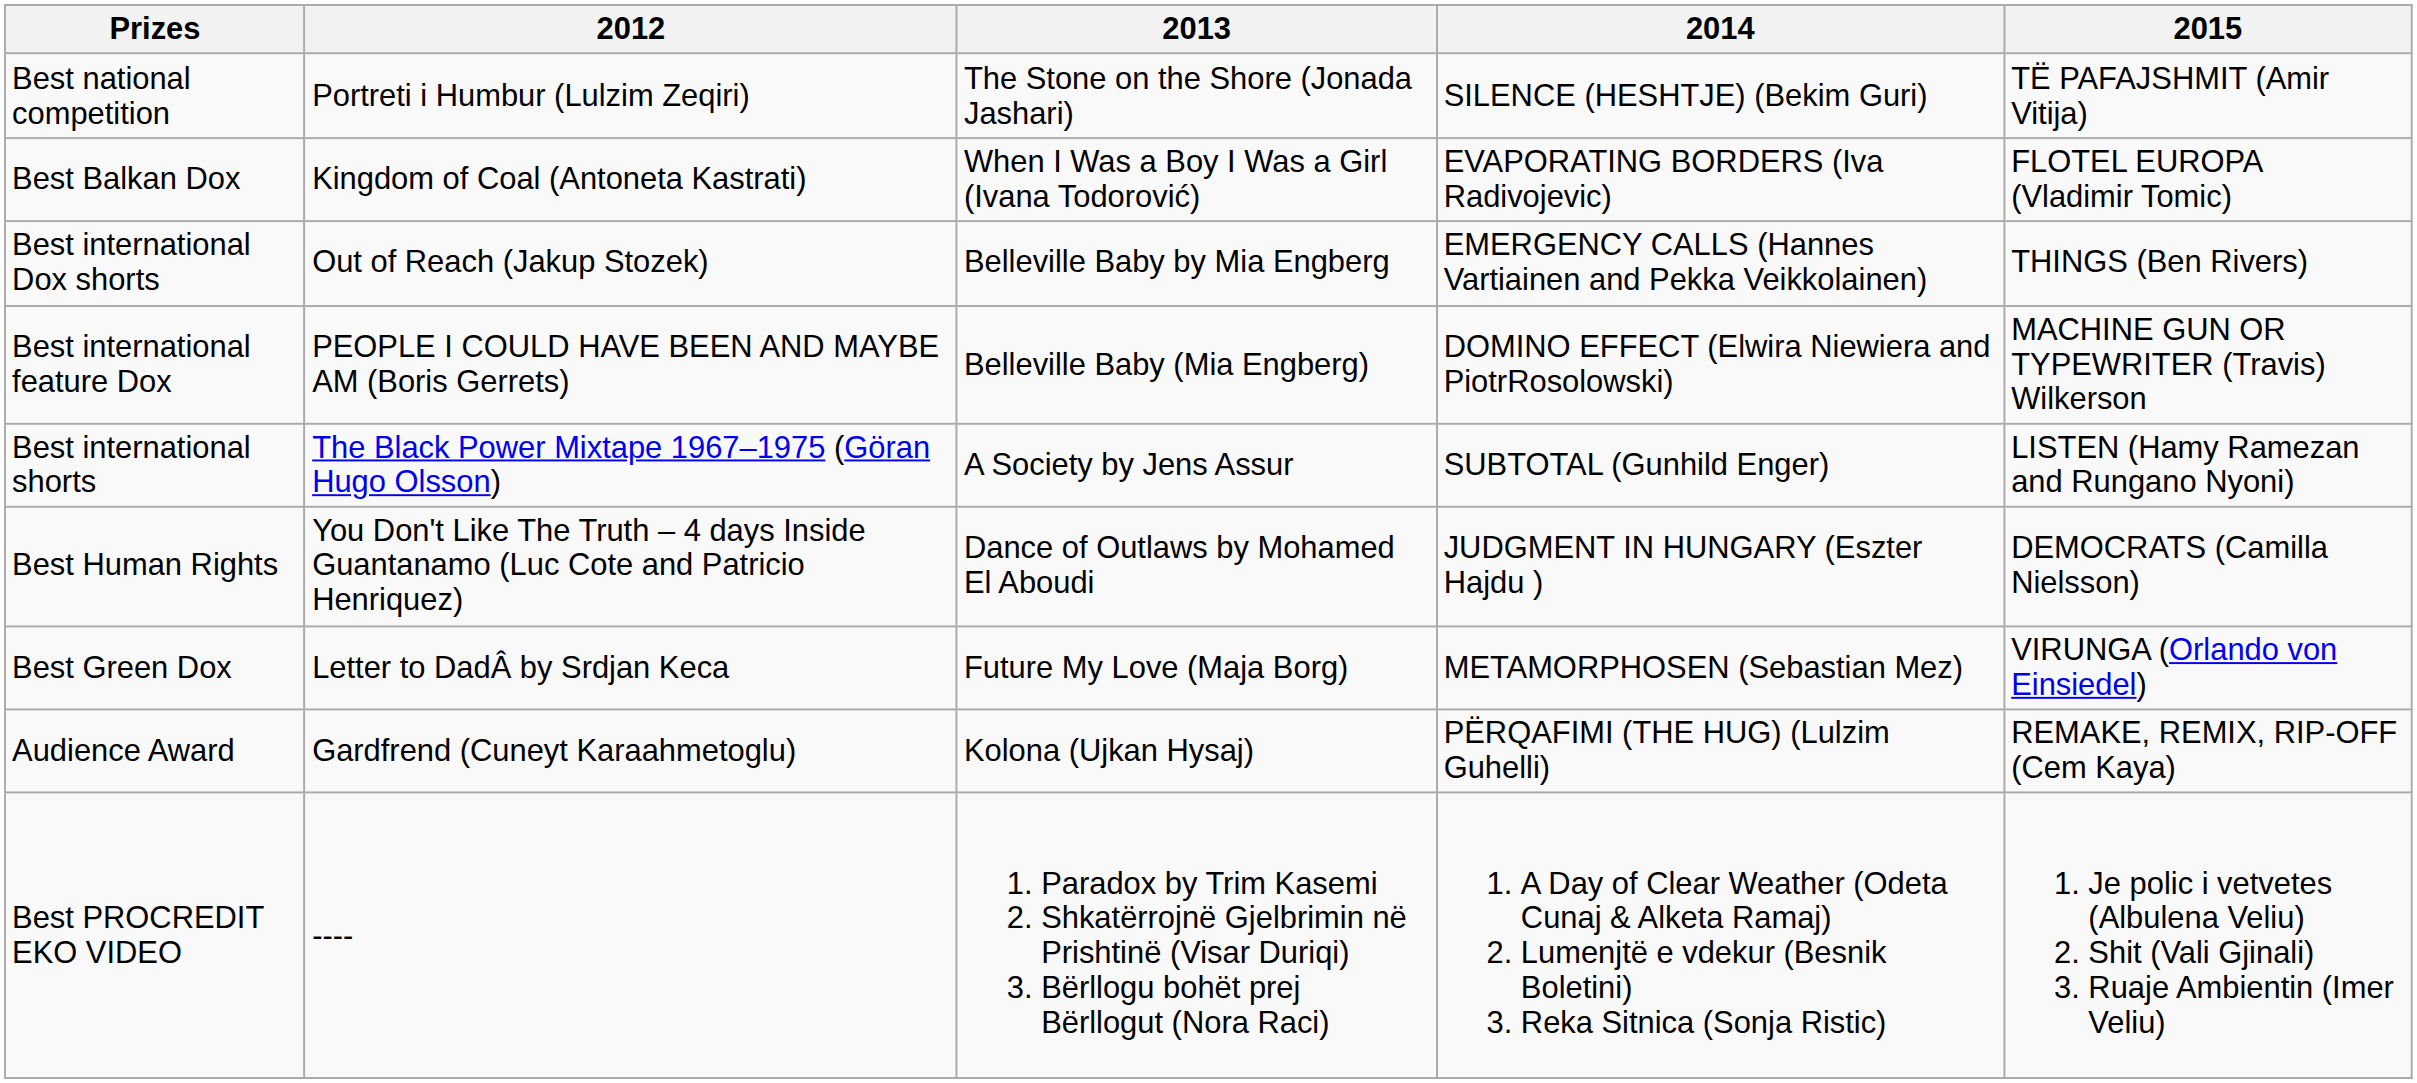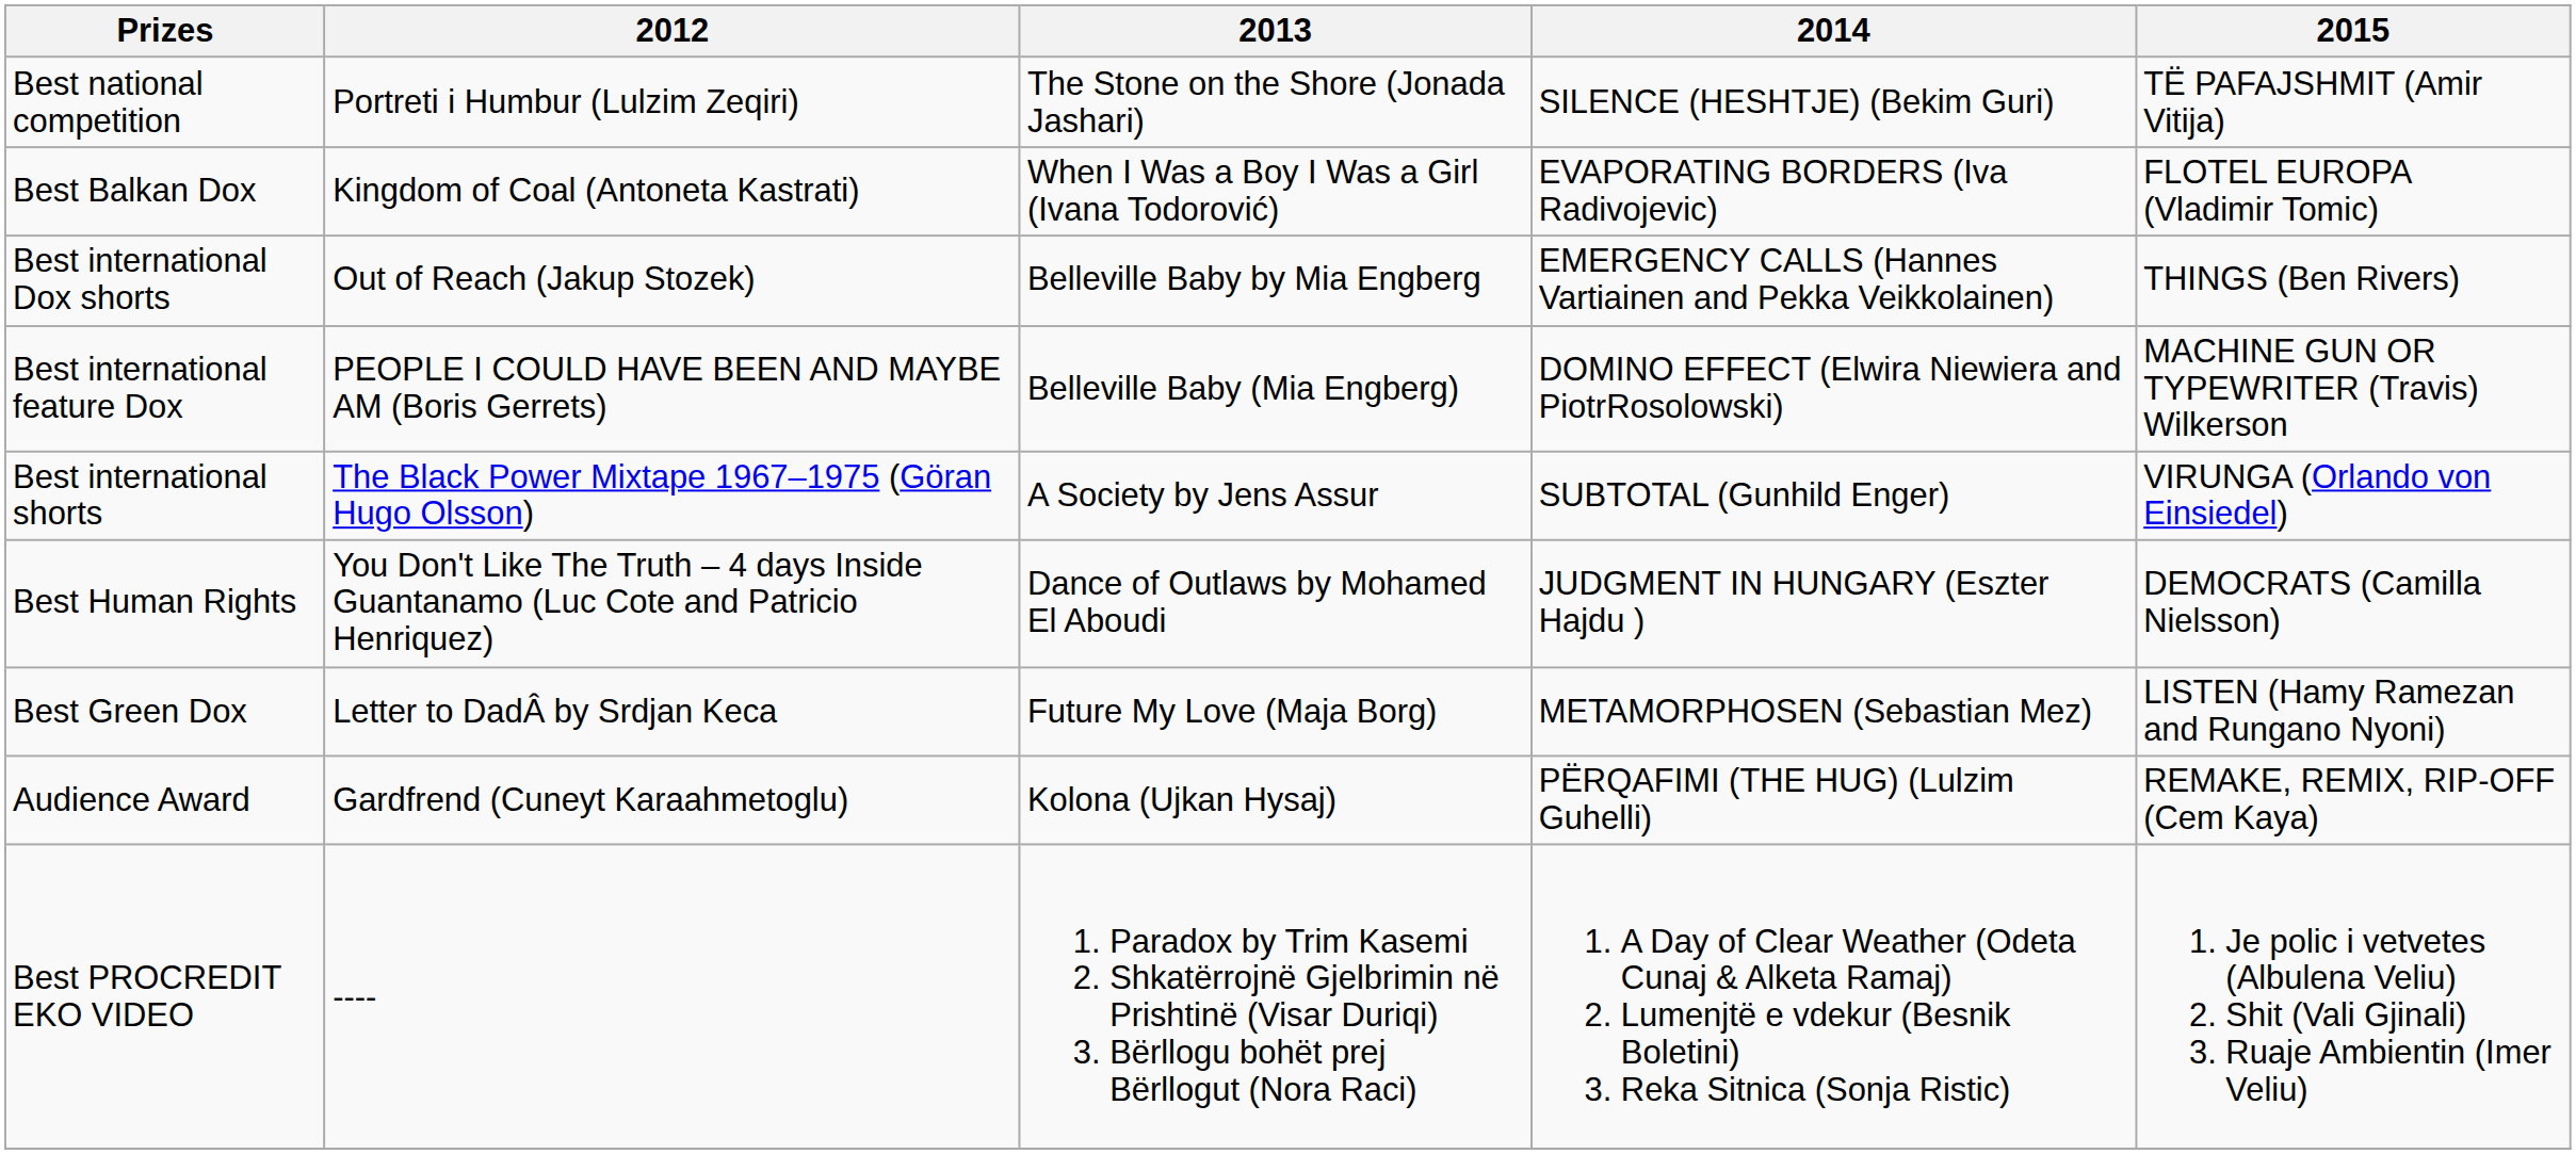Best international shorts | 2015: LISTEN (Hamy Ramezan and Rungano Nyoni) -> VIRUNGA (Orlando von Einsiedel)
Best Green Dox | 2015: VIRUNGA (Orlando von Einsiedel) -> LISTEN (Hamy Ramezan and Rungano Nyoni)
